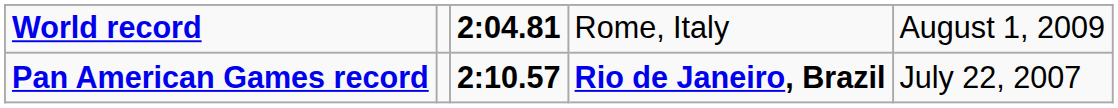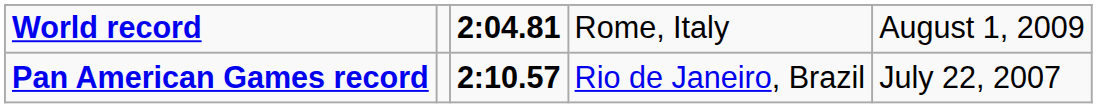Pan American Games record | column 4: bold -> normal
